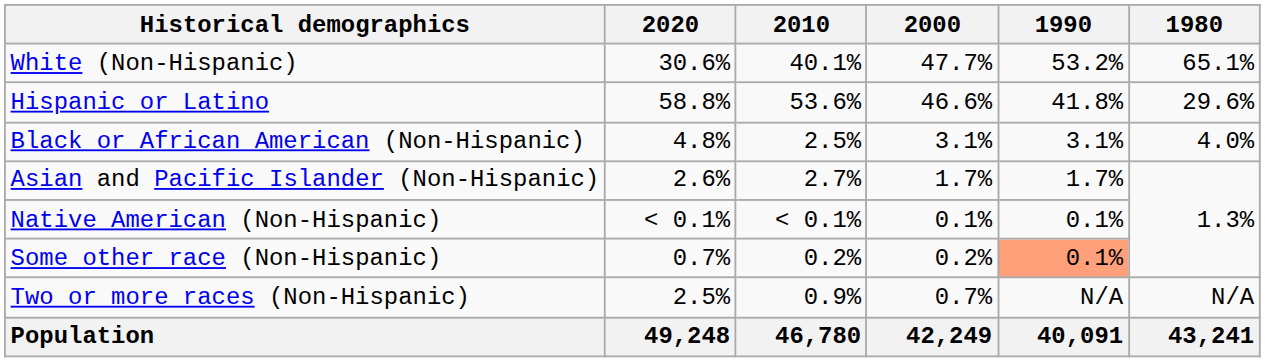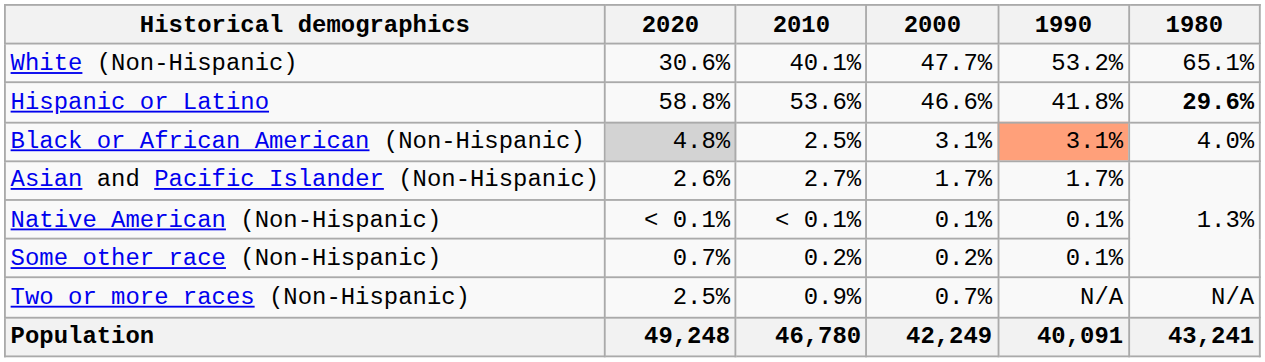Hispanic or Latino | 1980: normal -> bold
Black or African American (Non-Hispanic) | 2020: no background -> lightgrey background
Black or African American (Non-Hispanic) | 1990: no background -> lightsalmon background
Some other race (Non-Hispanic) | 1990: lightsalmon background -> no background
